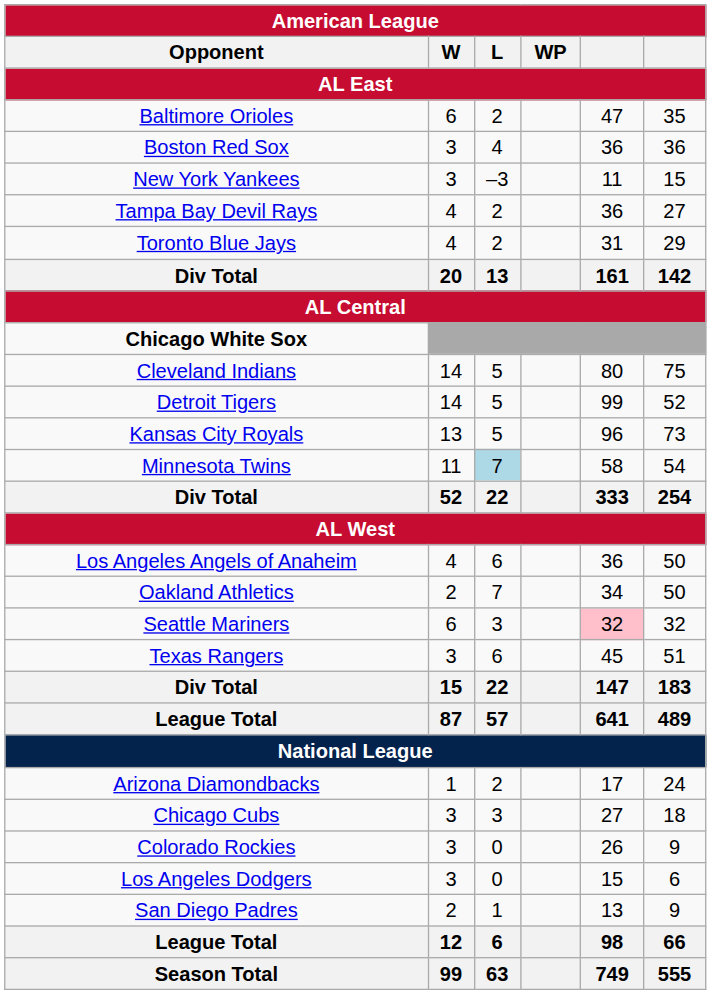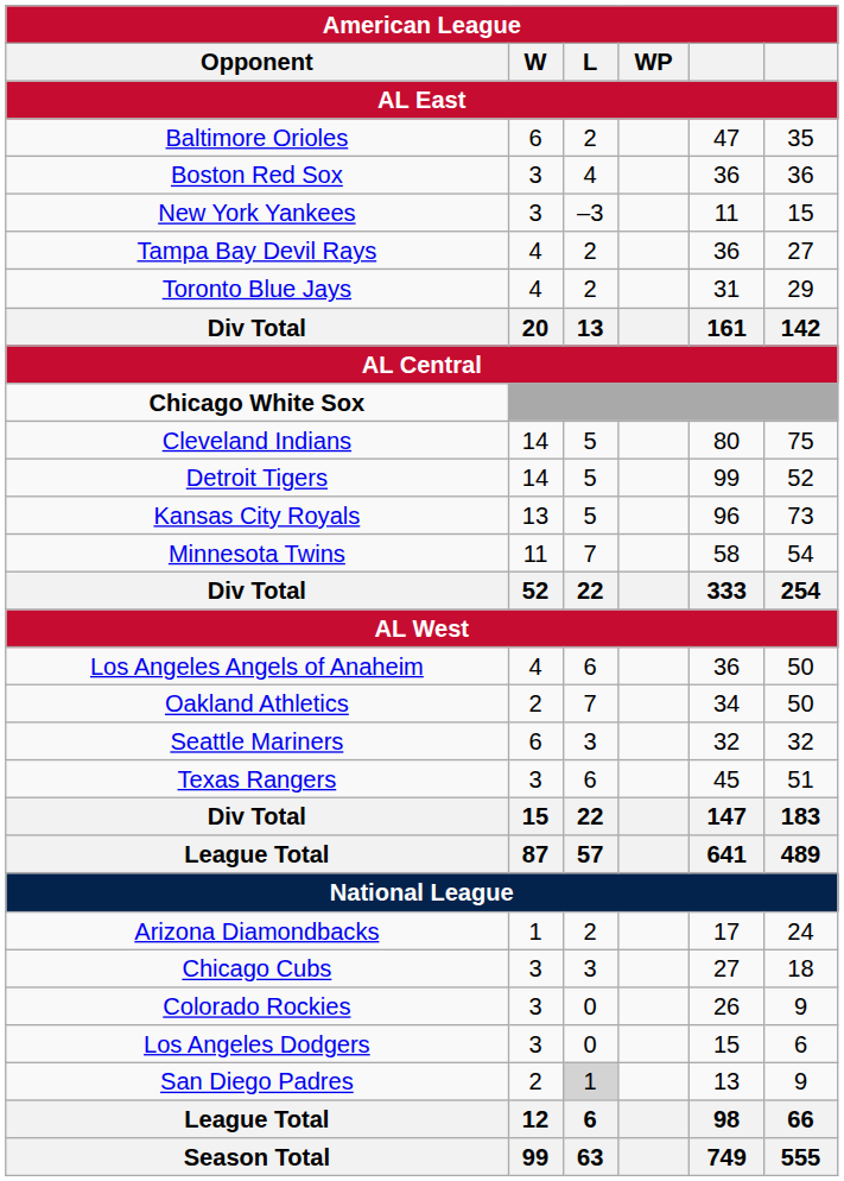Minnesota Twins | L: lightblue background -> no background
Seattle Mariners | column 5: pink background -> no background
San Diego Padres | L: no background -> lightgrey background
